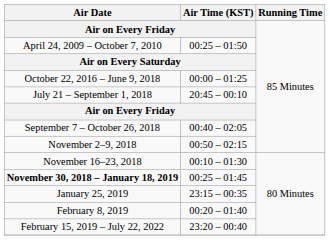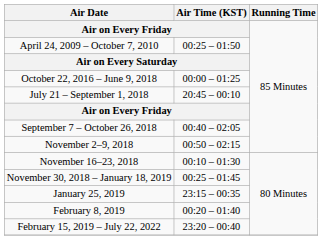November 30, 2018 – January 18, 2019 | Air Date: bold -> normal
